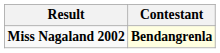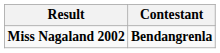Miss Nagaland 2002 | Contestant: lightyellow background -> no background
